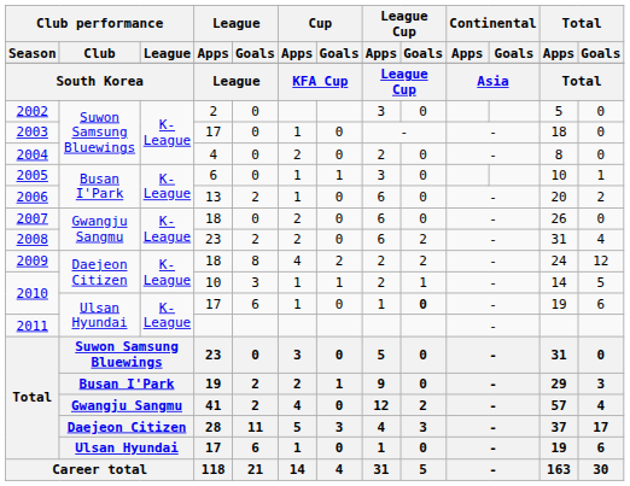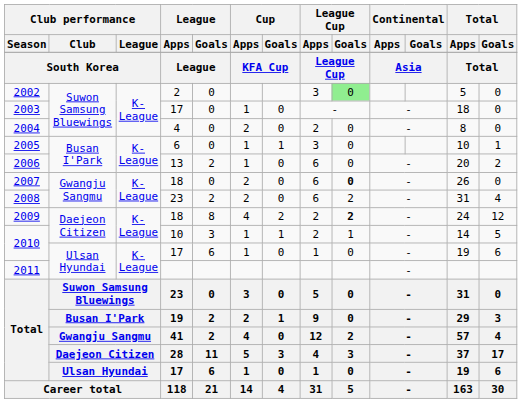2002 | League Cup / Goals: no background -> lightgreen background
2007 | League Cup / Goals: normal -> bold
2009 | League Cup / Goals: normal -> bold
2010 / 17 | League Cup / Goals: bold -> normal
